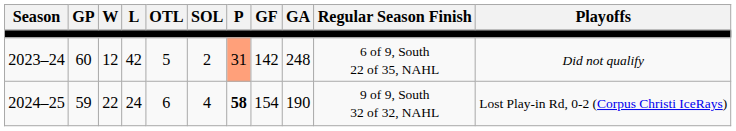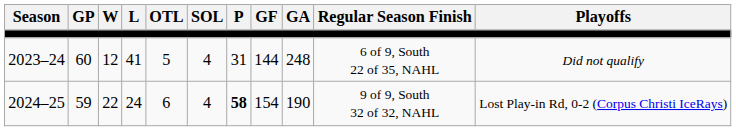2023–24 | L: 42 -> 41
2023–24 | SOL: 2 -> 4
2023–24 | P: lightsalmon background -> no background
2023–24 | GF: 142 -> 144
